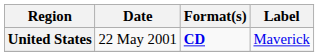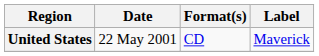United States | Format(s): bold -> normal
